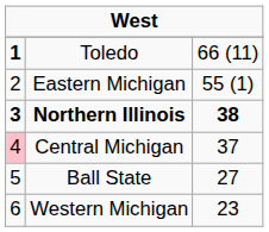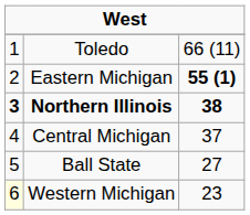Toledo | column 1: bold -> normal
Eastern Michigan | column 3: normal -> bold
Central Michigan | column 1: pink background -> no background
Western Michigan | column 1: no background -> lightyellow background
